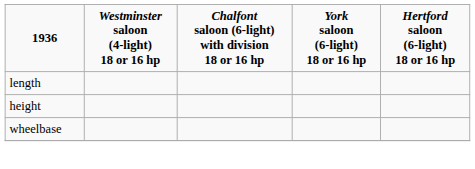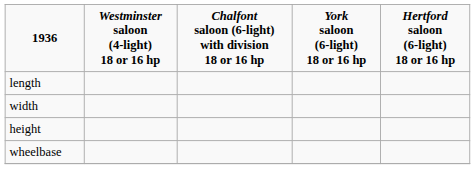+ row: width
